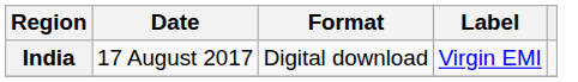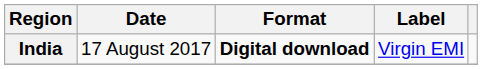India | Format: normal -> bold
